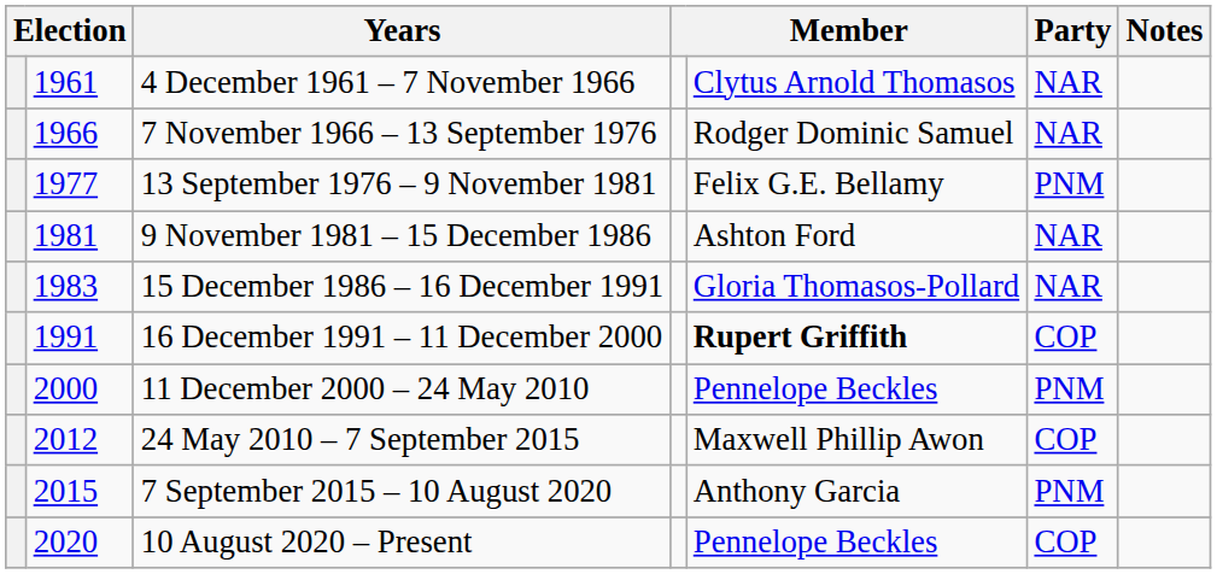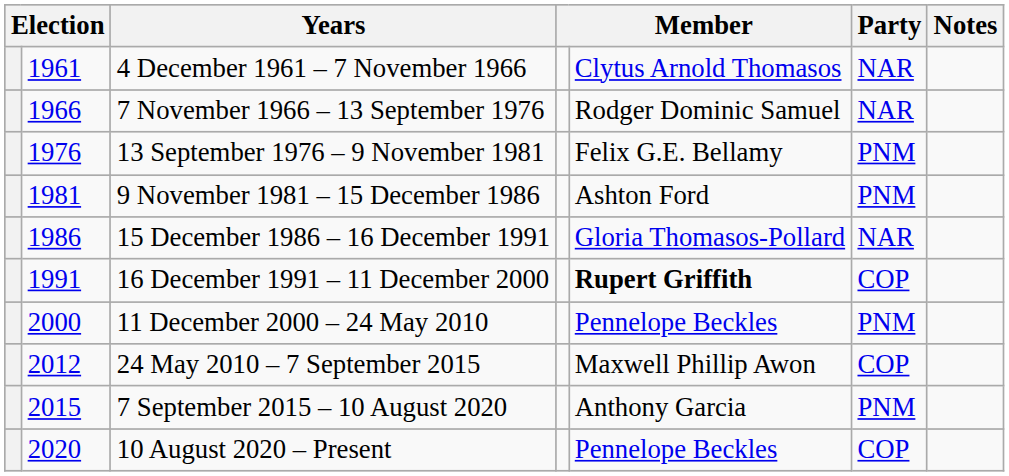13 September 1976 – 9 November 1981 | column 2: 1977 -> 1976
9 November 1981 – 15 December 1986 | Party: NAR -> PNM
15 December 1986 – 16 December 1991 | column 2: 1983 -> 1986
